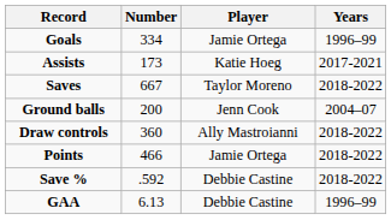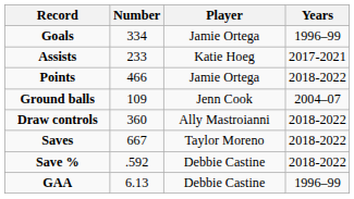Assists | Number: 173 -> 233
rows swapped: Points <-> Saves
Ground balls | Number: 200 -> 109
